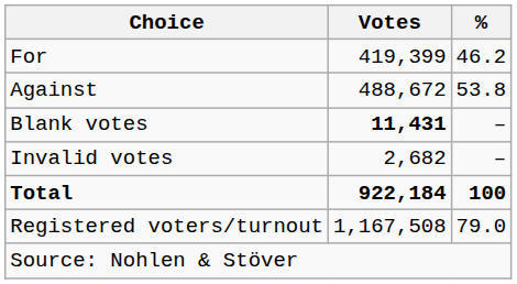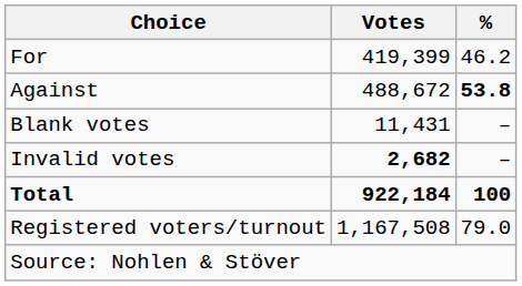Against | %: normal -> bold
Blank votes | Votes: bold -> normal
Invalid votes | Votes: normal -> bold
